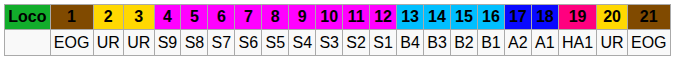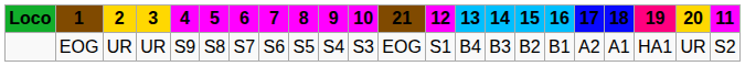columns swapped: 11 <-> 21
